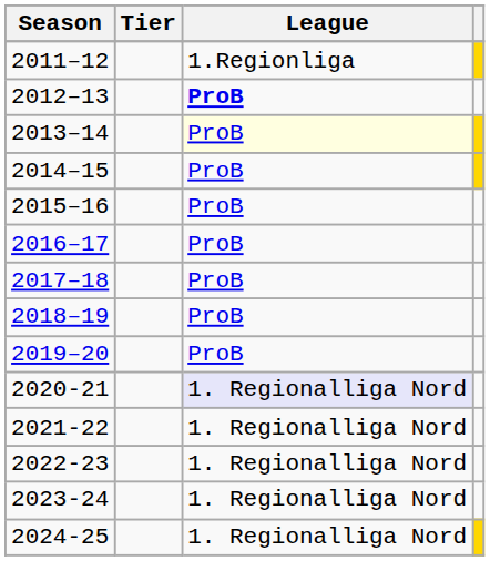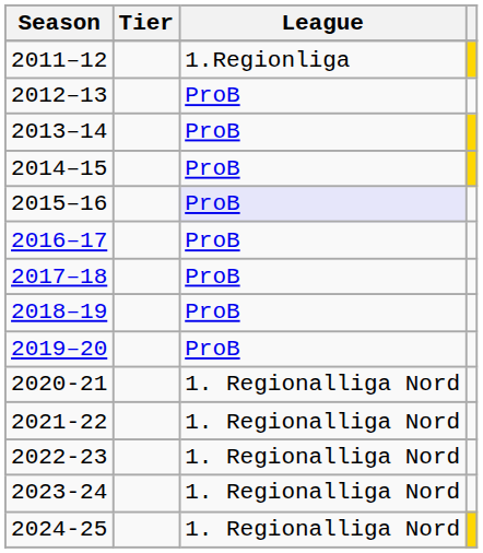2012–13 | League: bold -> normal
2013–14 | League: lightyellow background -> no background
2015–16 | League: no background -> lavender background
2020-21 | League: lavender background -> no background
